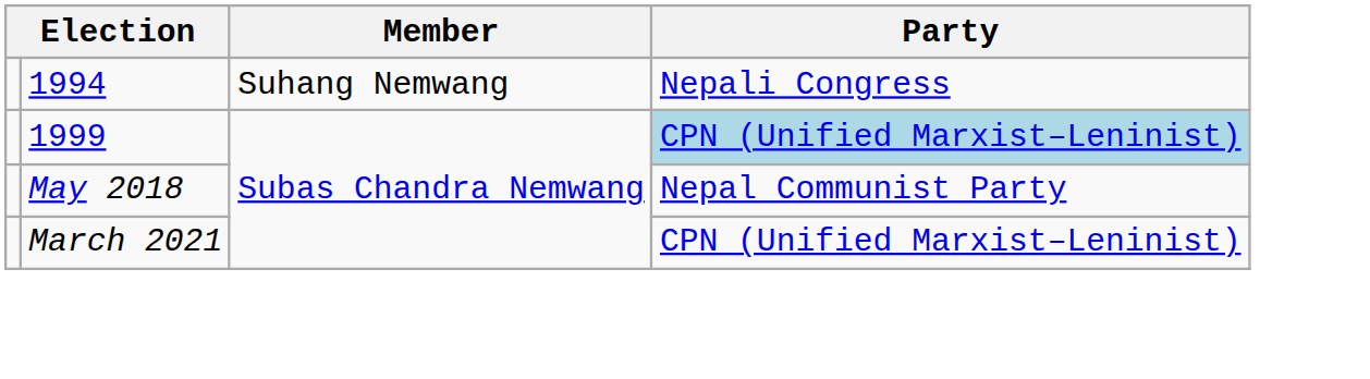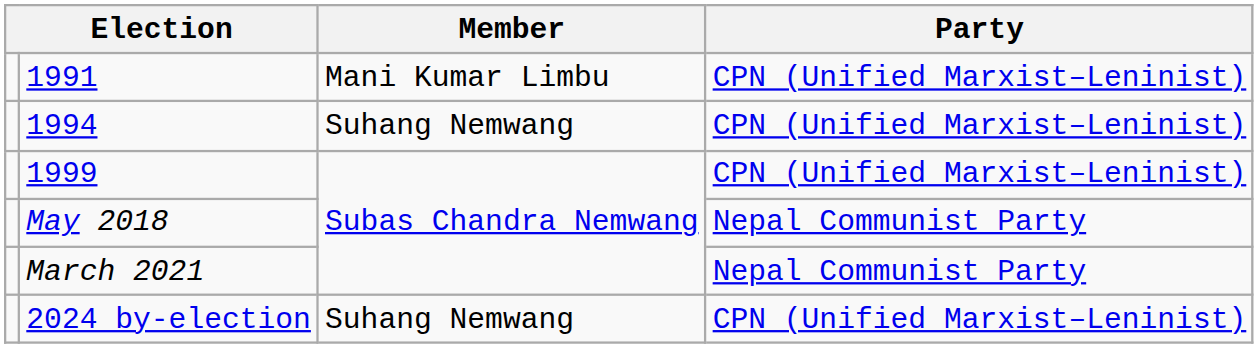+ row: 1991 | Mani Kumar Limbu | CPN (Unified Marxist–Leninist)
1994 | Party: Nepali Congress -> CPN (Unified Marxist–Leninist)
1999 | Party: lightblue background -> no background
March 2021 | Party: CPN (Unified Marxist–Leninist) -> Nepal Communist Party
+ row: 2024 by-election | Suhang Nemwang | CPN (Unified Marxist–Leninist)
